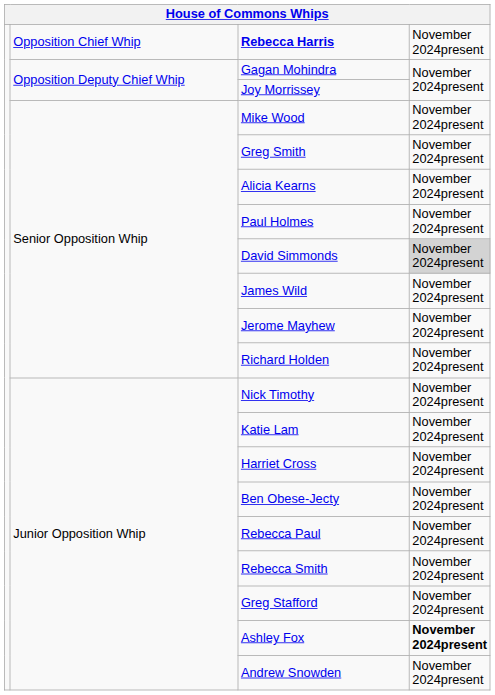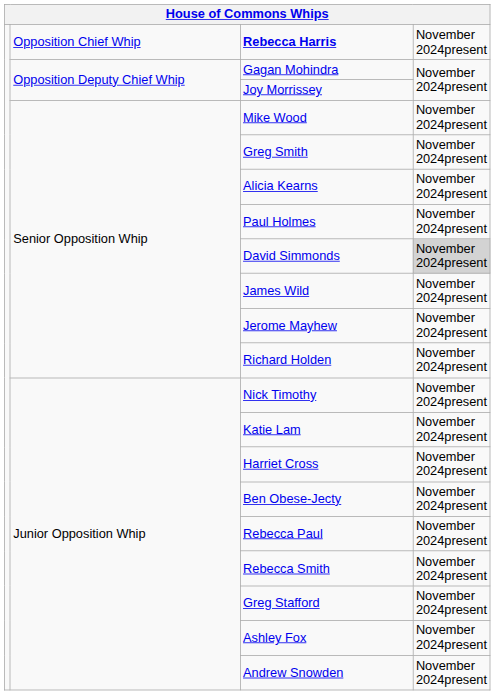Ashley Fox | column 4: bold -> normal
